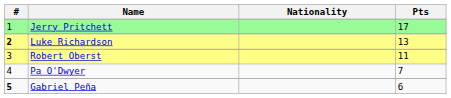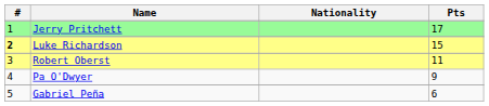Luke Richardson | Pts: 13 -> 15
Pa O'Dwyer | Pts: 7 -> 9
Gabriel Peña | #: bold -> normal
